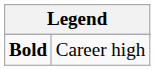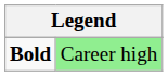row 2 | column 2: no background -> lightgreen background
